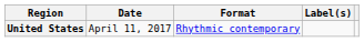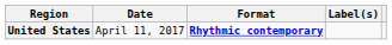United States | Format: normal -> bold
